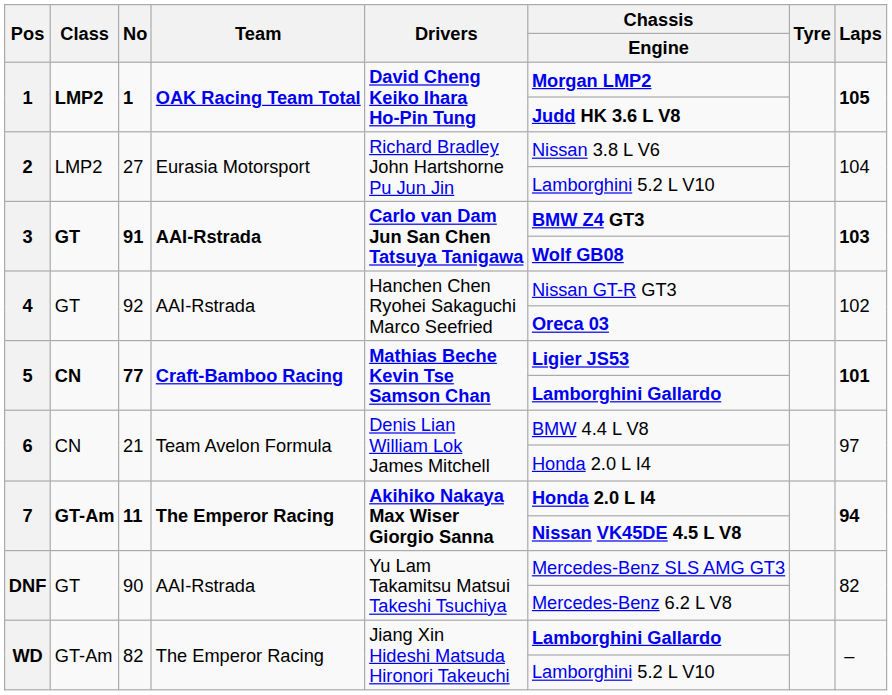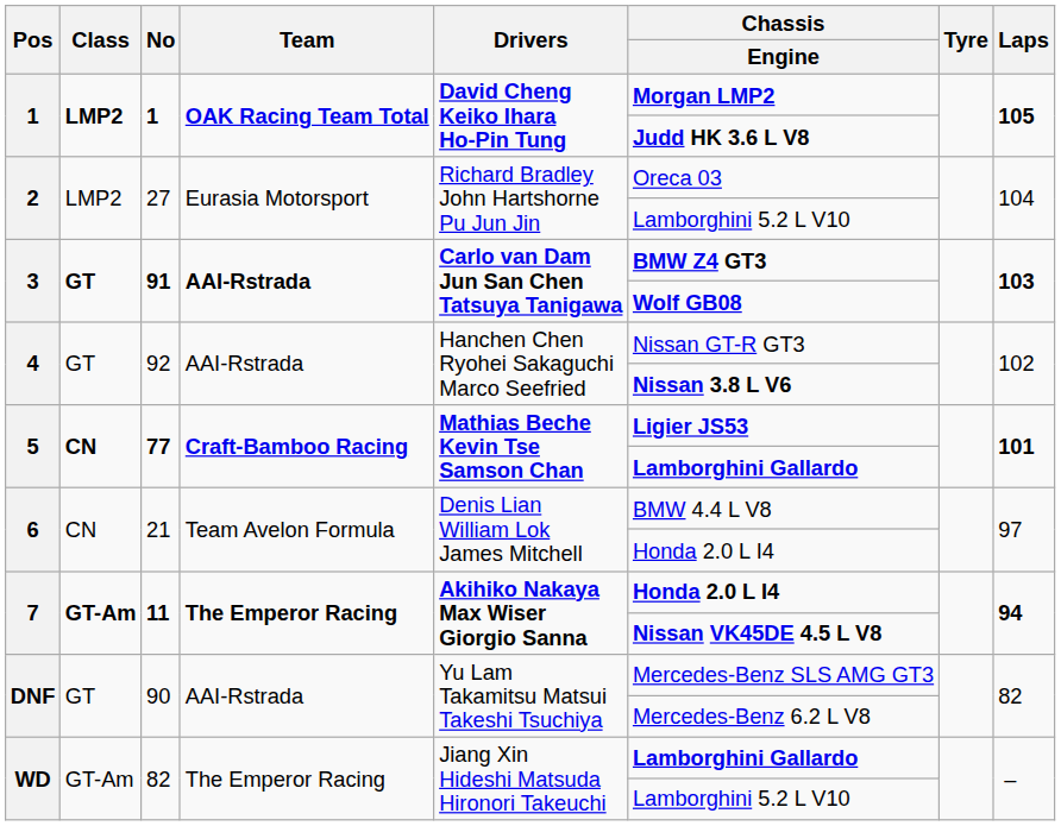row 5 | Chassis / Engine: Nissan 3.8 L V6 -> Oreca 03
row 10 | Chassis / Engine: Oreca 03 -> Nissan 3.8 L V6
